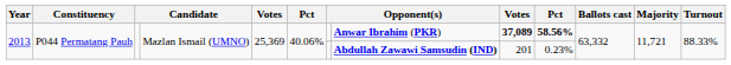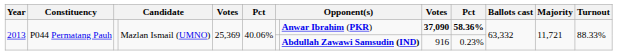row 2 | column 9: 37,089 -> 37,090
row 2 | column 10: 58.56% -> 58.36%
row 3 | column 9: 201 -> 916
